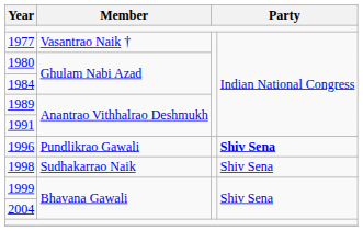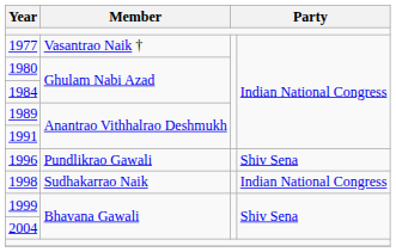1996 | column 4: bold -> normal
1998 | column 4: Shiv Sena -> Indian National Congress
